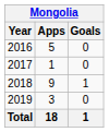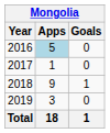2016 | Apps: no background -> lightblue background
